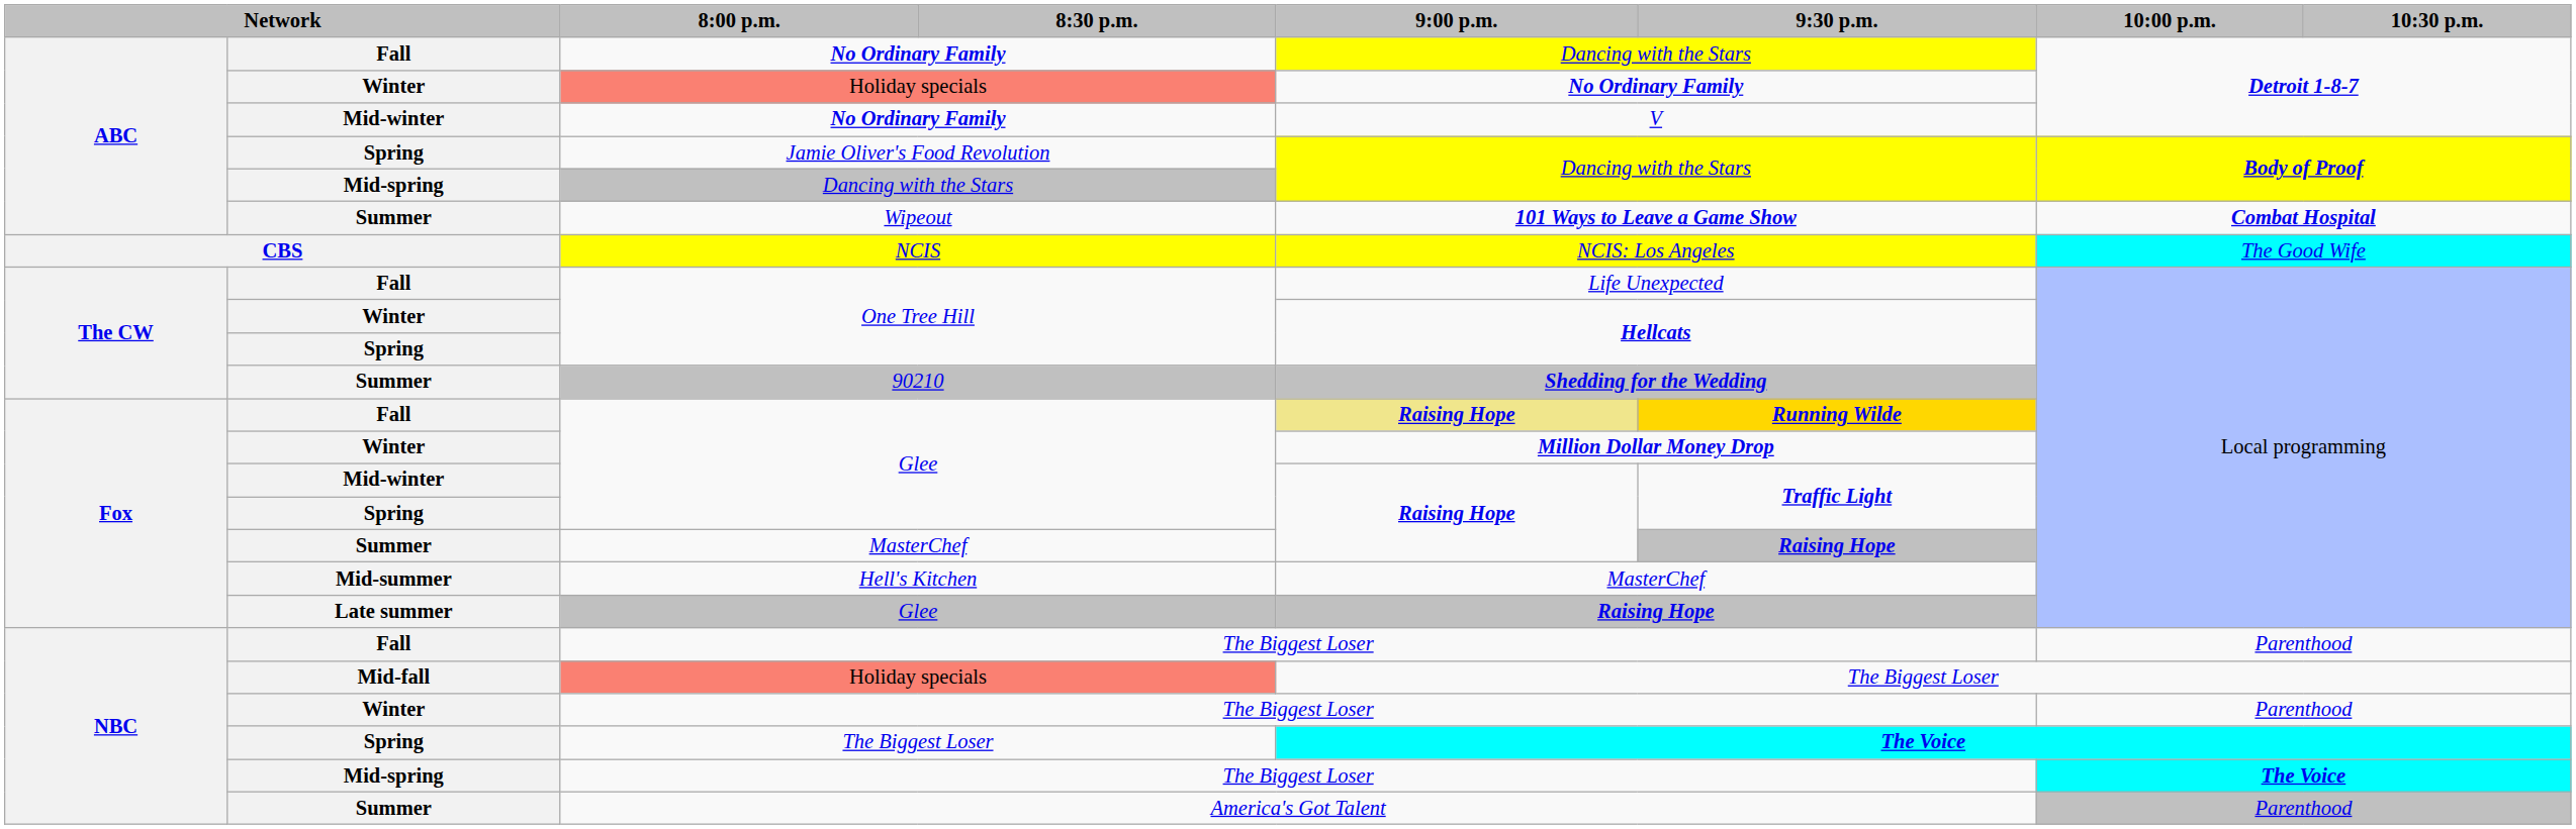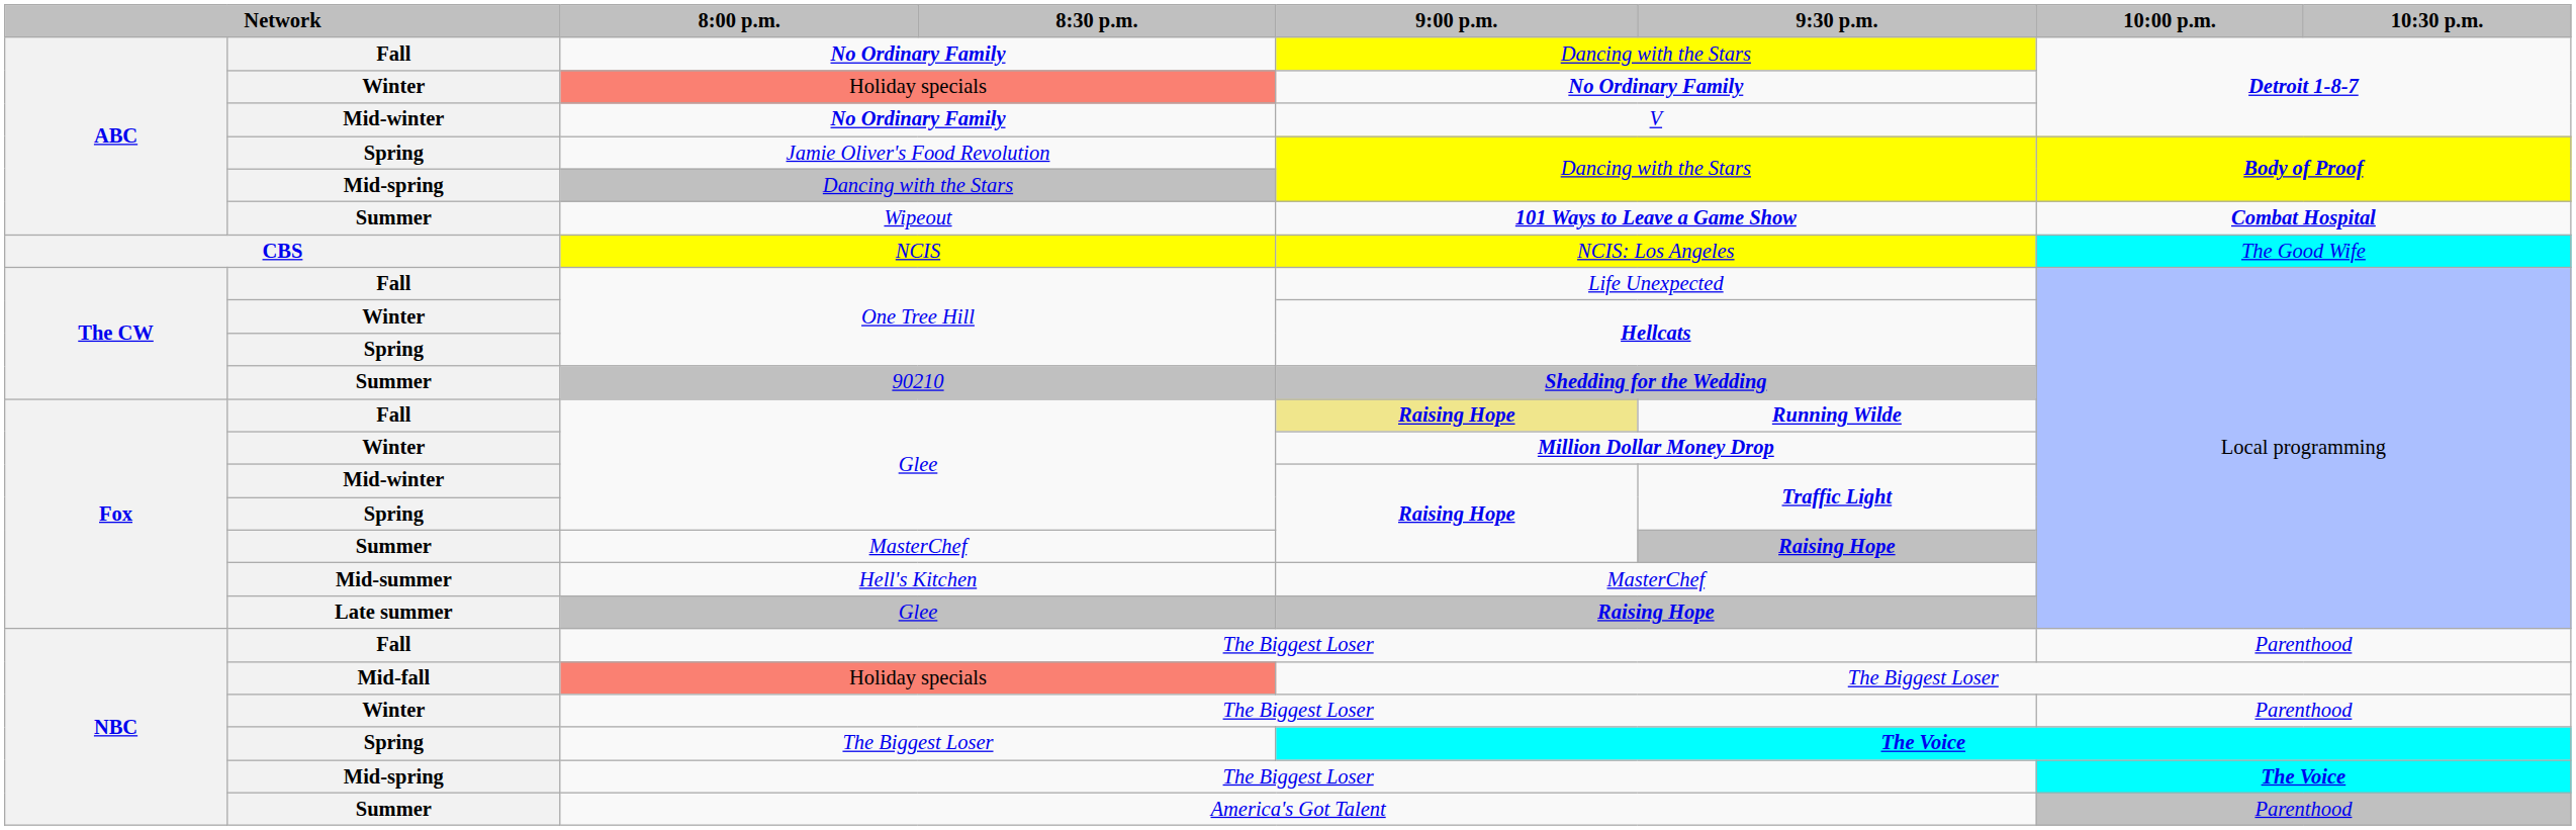Fall / Glee | 9:30 p.m.: gold background -> no background
